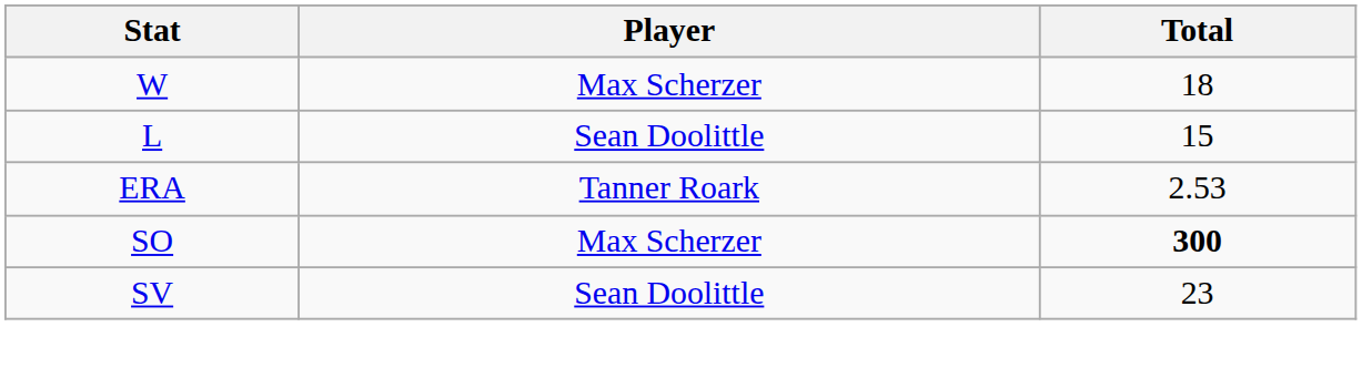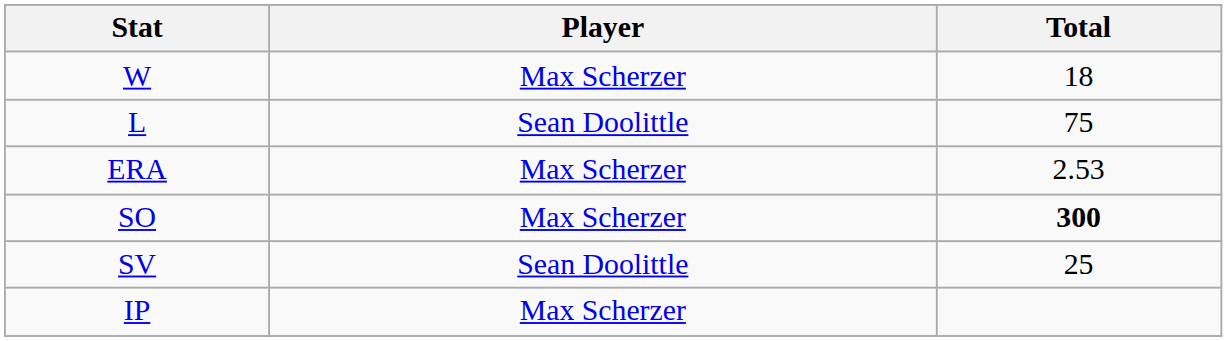L | Total: 15 -> 75
ERA | Player: Tanner Roark -> Max Scherzer
SV | Total: 23 -> 25
+ row: IP | Max Scherzer
